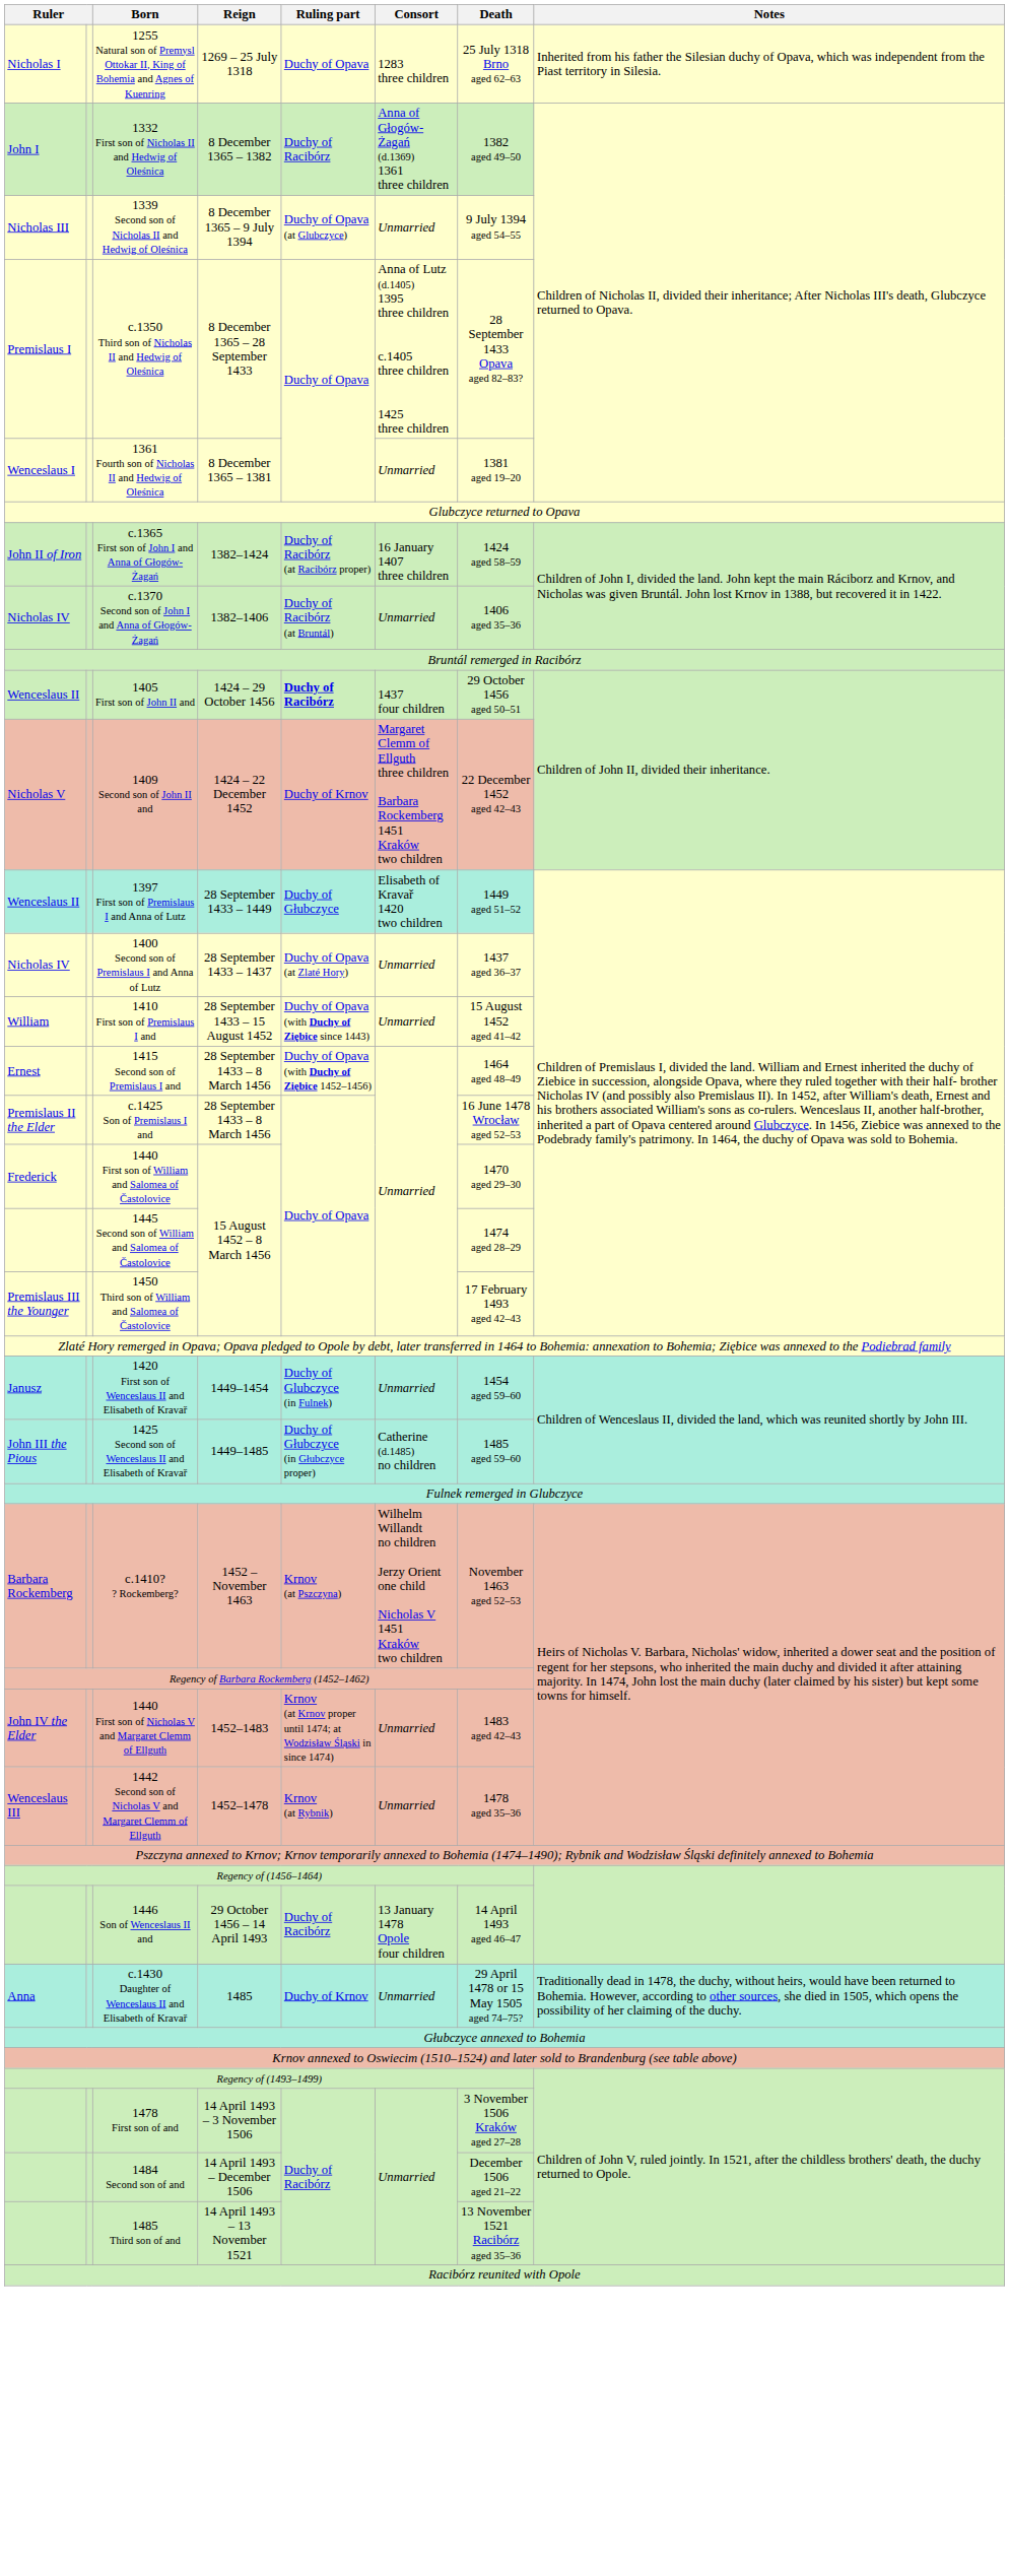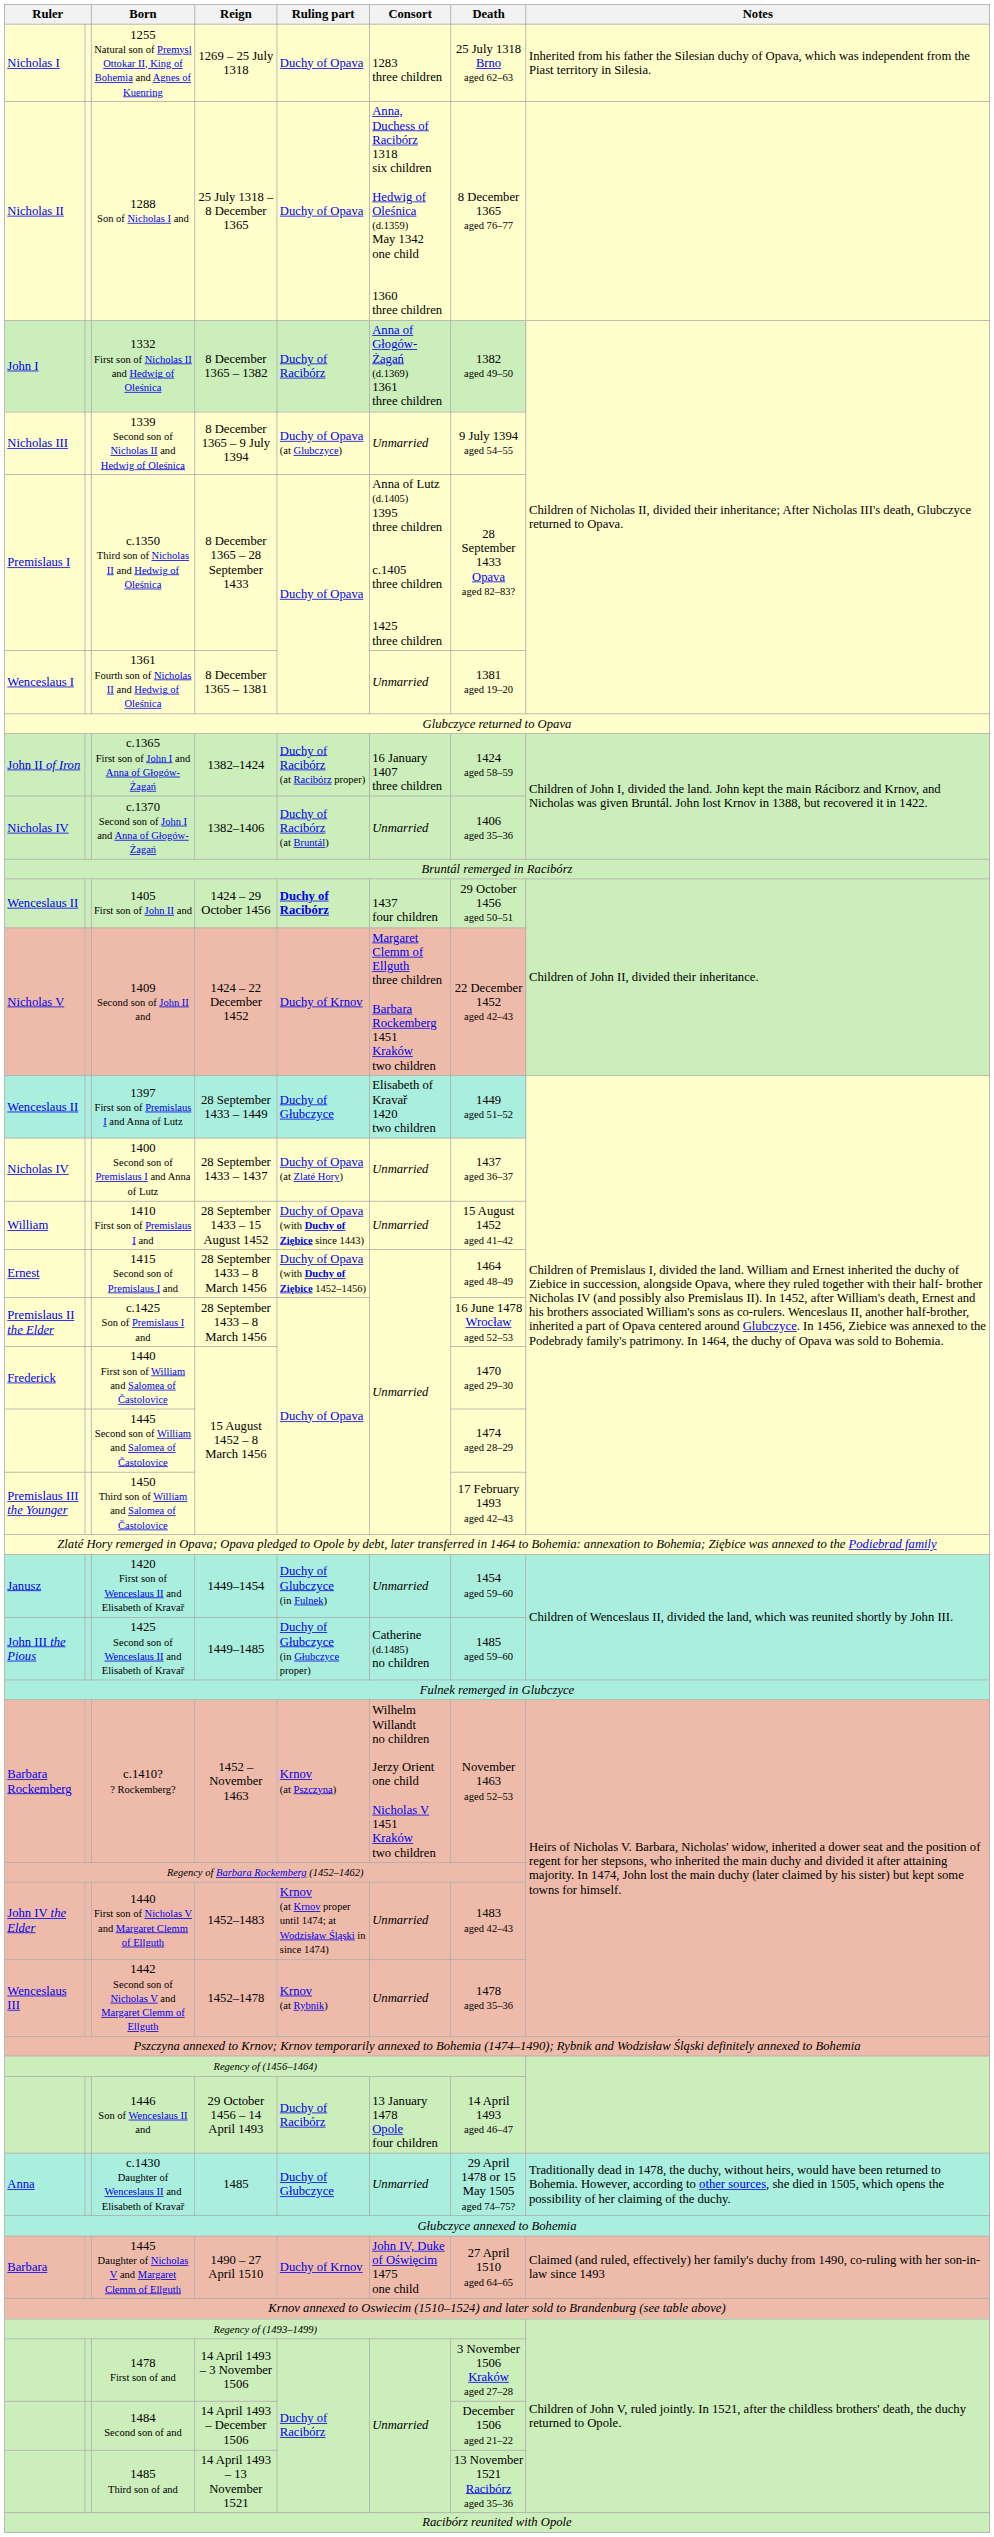+ row: Nicholas II | 1288 Son of Nicholas I and | 25 July 1318 – 8 December 1365 | Duchy of Opava | Anna, Duchess of Racibórz 1318 six children Hedwig of Oleśnica (d.1359) May 1342 one child 1360 three children | 8 December 1365 aged 76–77
c.1430 Daughter of Wenceslaus II and Elisabeth of Kravař | Ruling part: Duchy of Krnov -> Duchy of Głubczyce
+ row: Barbara | 1445 Daughter of Nicholas V and Margaret Clemm of Ellguth | 1490 – 27 April 1510 | Duchy of Krnov | John IV, Duke of Oświęcim 1475 one child | 27 April 1510 aged 64–65 | Claimed (and ruled, effectively) her family's duchy from 1490, co-ruling with her son-in-law since 1493
